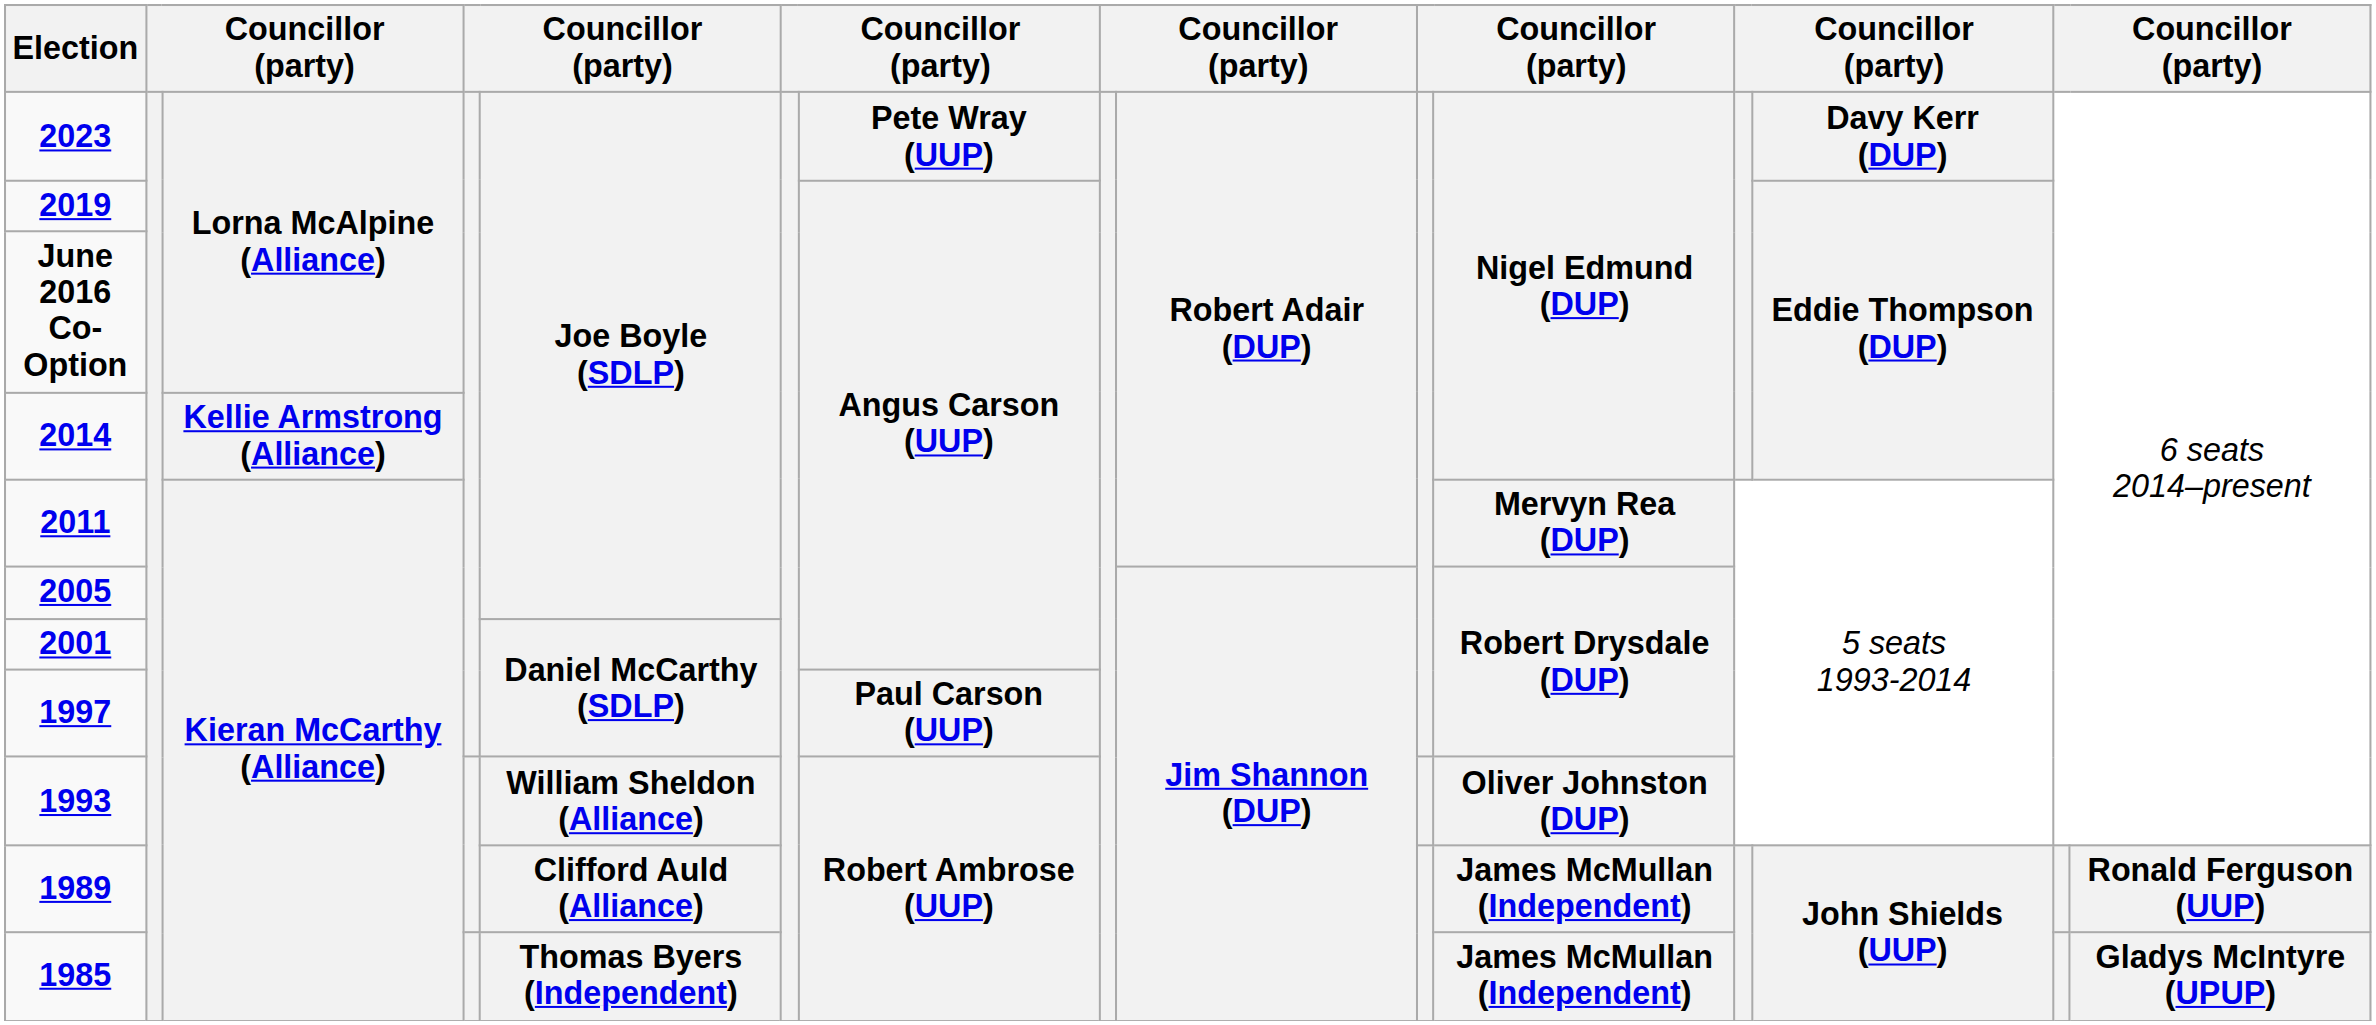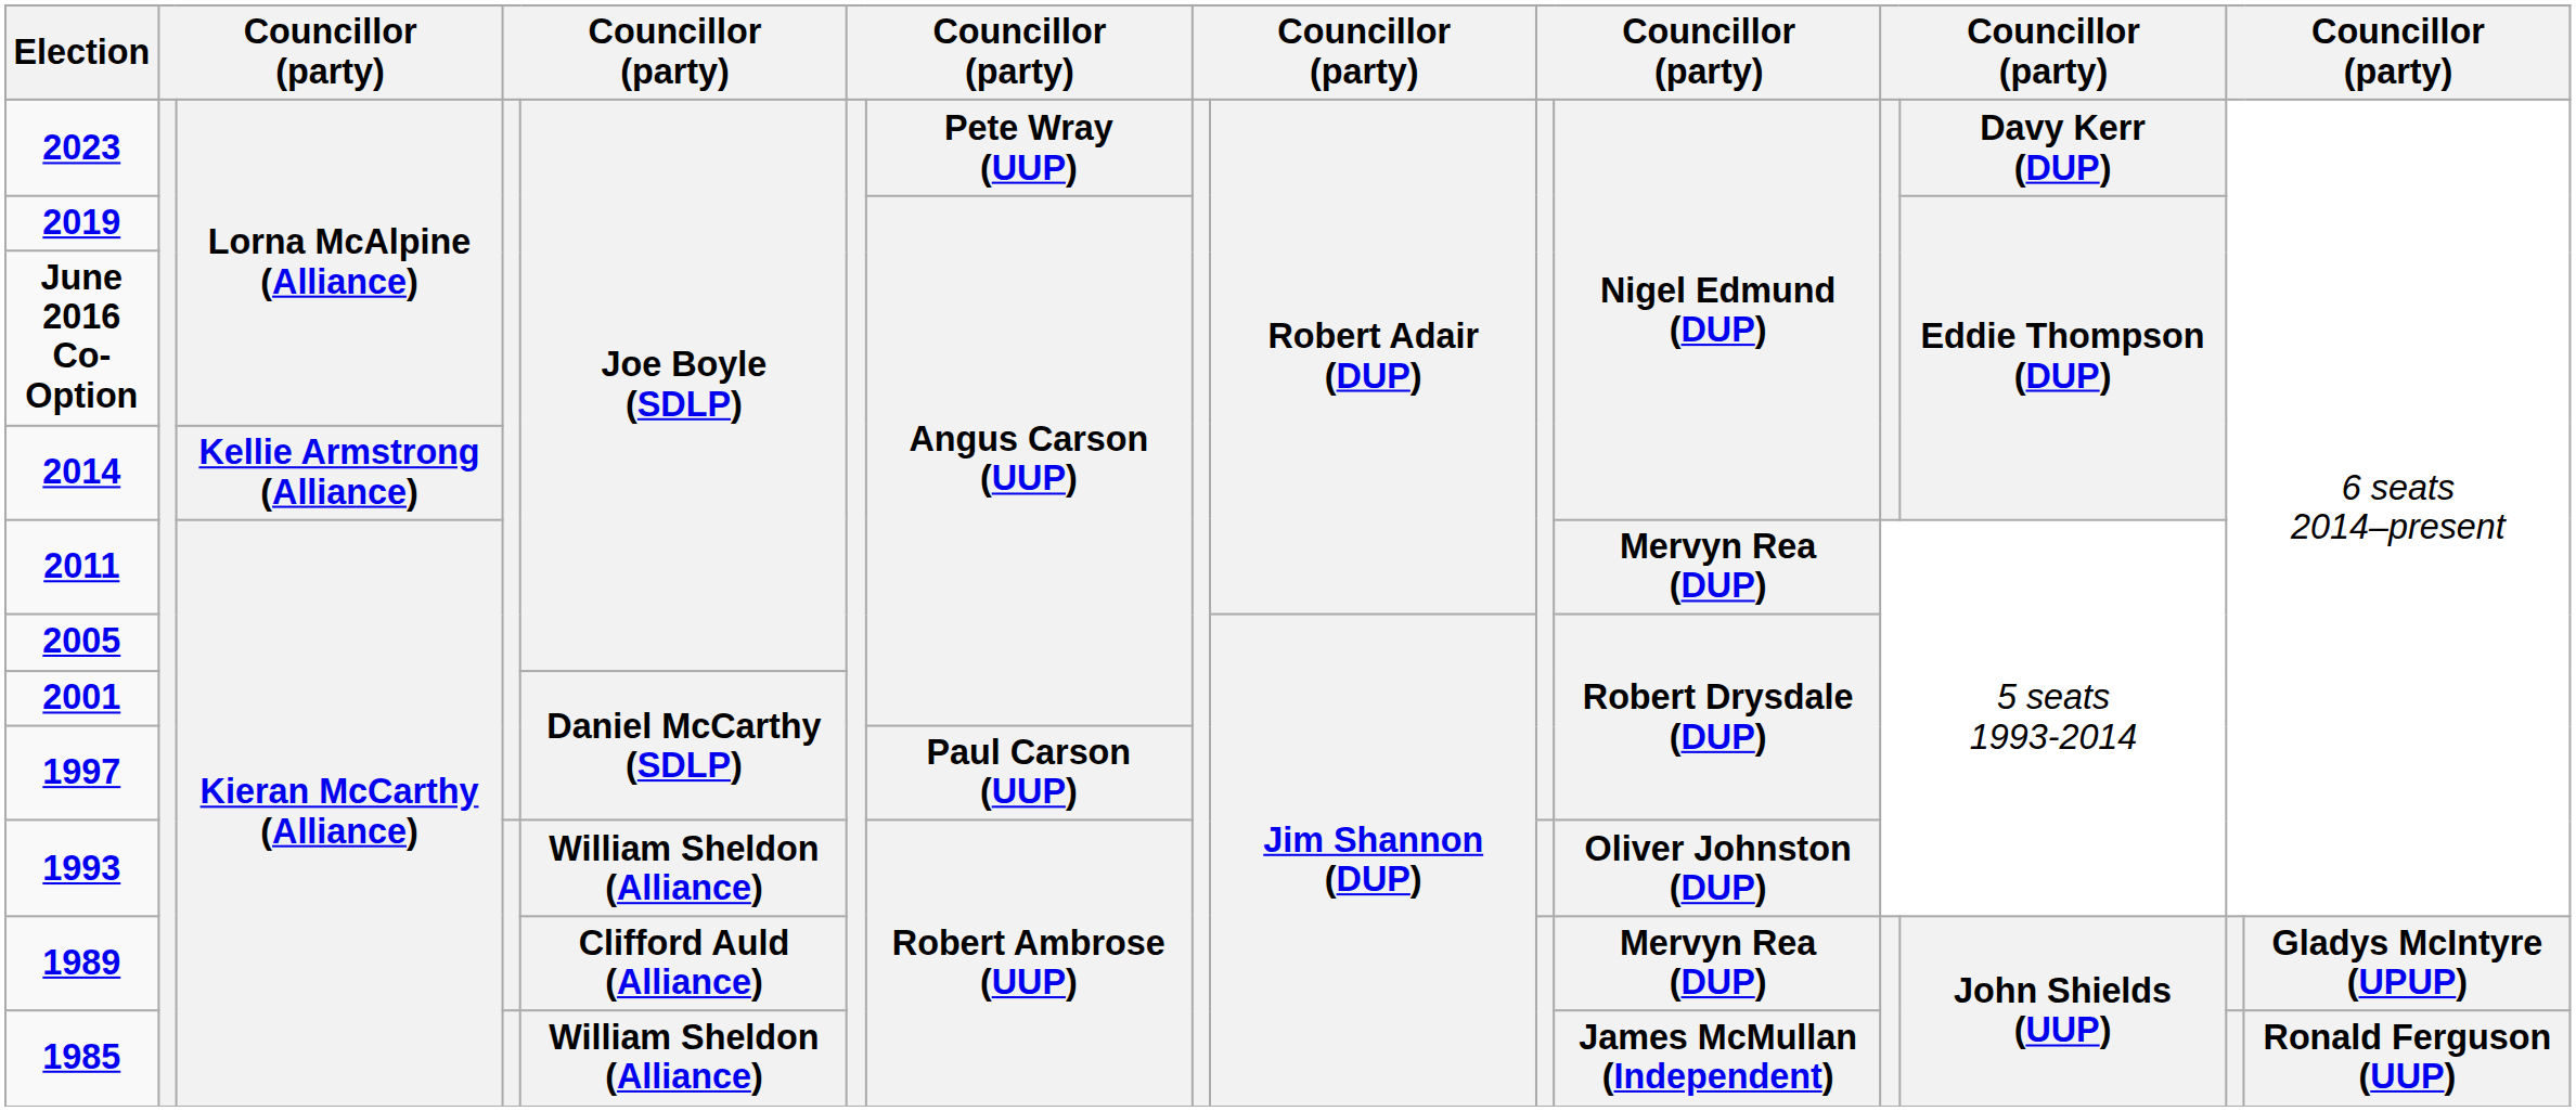1989 | column 11: James McMullan (Independent) -> Mervyn Rea (DUP)
1989 | column 15: Ronald Ferguson (UUP) -> Gladys McIntyre (UPUP)
1985 | column 5: Thomas Byers (Independent) -> William Sheldon (Alliance)
1985 | column 15: Gladys McIntyre (UPUP) -> Ronald Ferguson (UUP)
